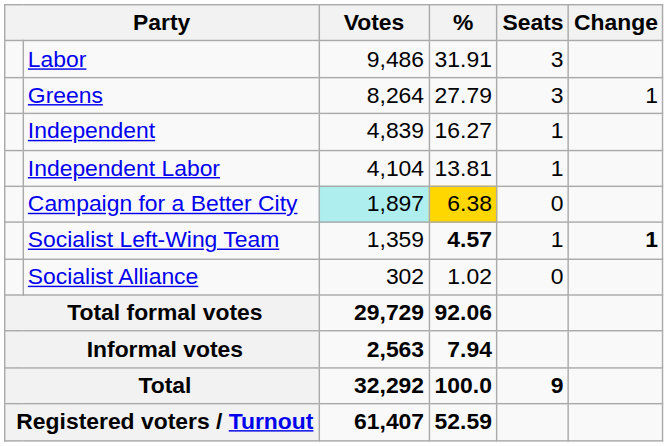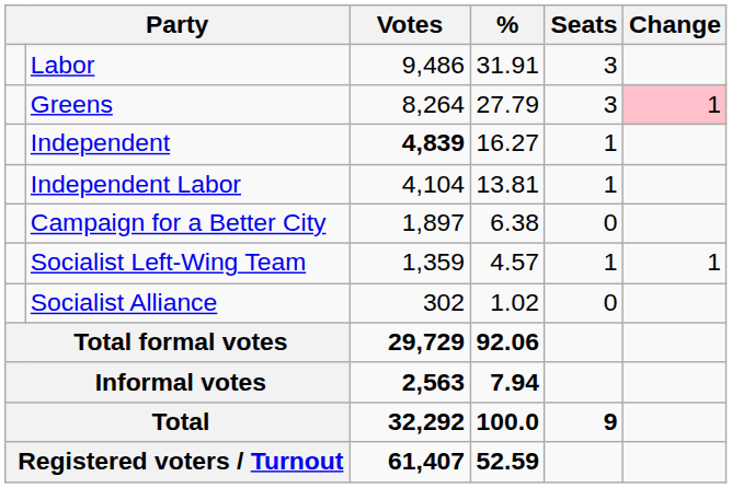Greens | Change: no background -> pink background
Independent | Votes: normal -> bold
Campaign for a Better City | Votes: paleturquoise background -> no background
Campaign for a Better City | %: gold background -> no background
Socialist Left-Wing Team | %: bold -> normal
Socialist Left-Wing Team | Change: bold -> normal
